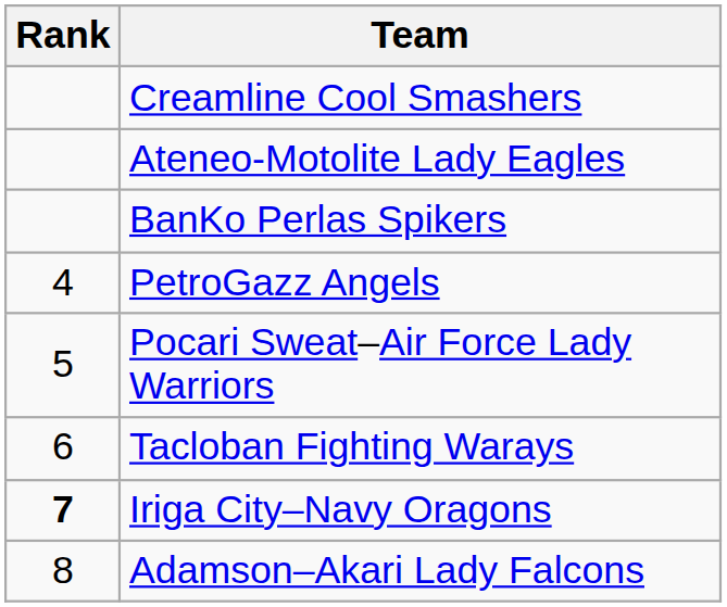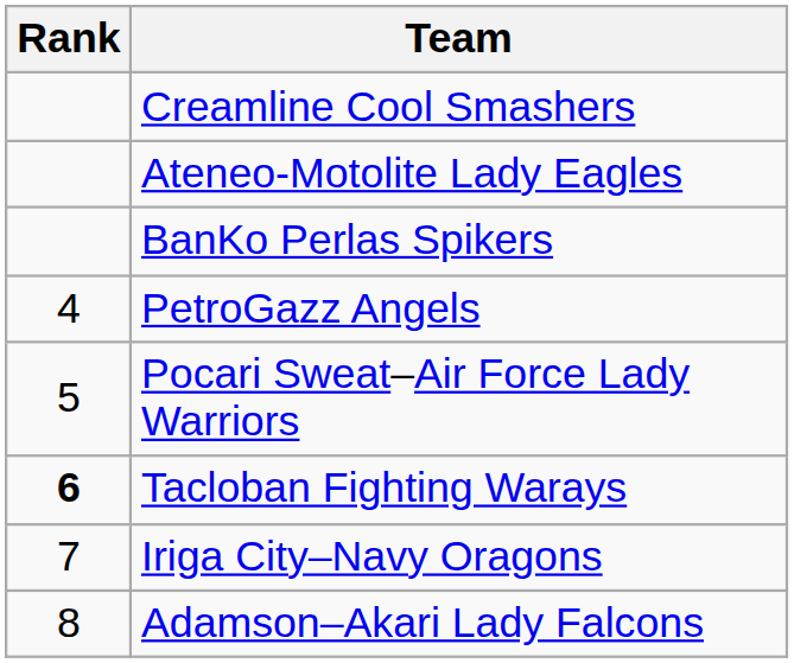Tacloban Fighting Warays | Rank: normal -> bold
Iriga City–Navy Oragons | Rank: bold -> normal
